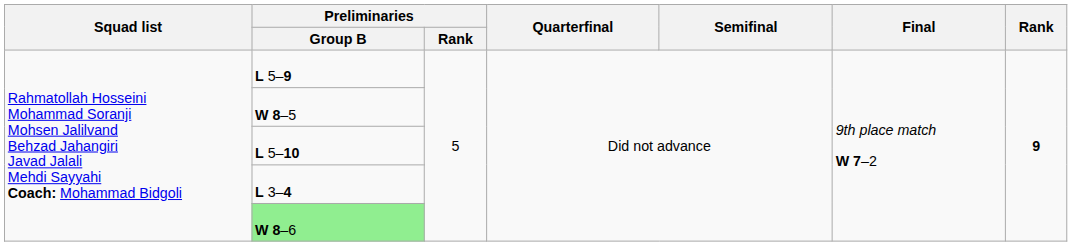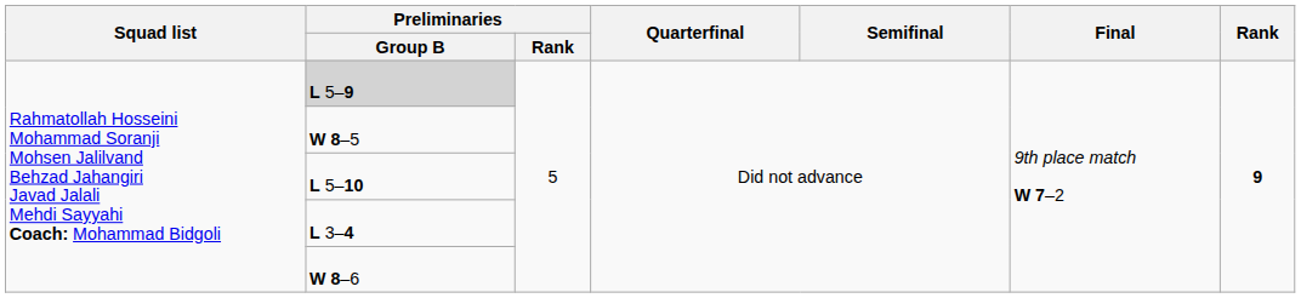L 5–9 | Preliminaries / Group B: no background -> lightgrey background
W 8–6 | Preliminaries / Group B: lightgreen background -> no background
